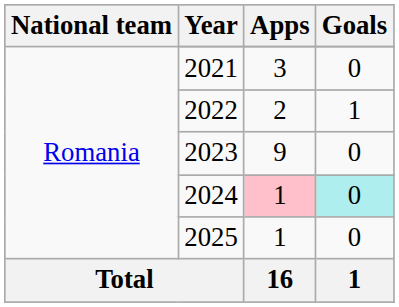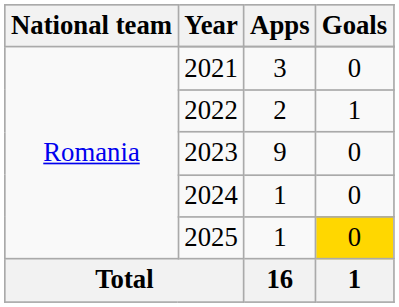2024 | Apps: pink background -> no background
2024 | Goals: paleturquoise background -> no background
2025 | Goals: no background -> gold background
